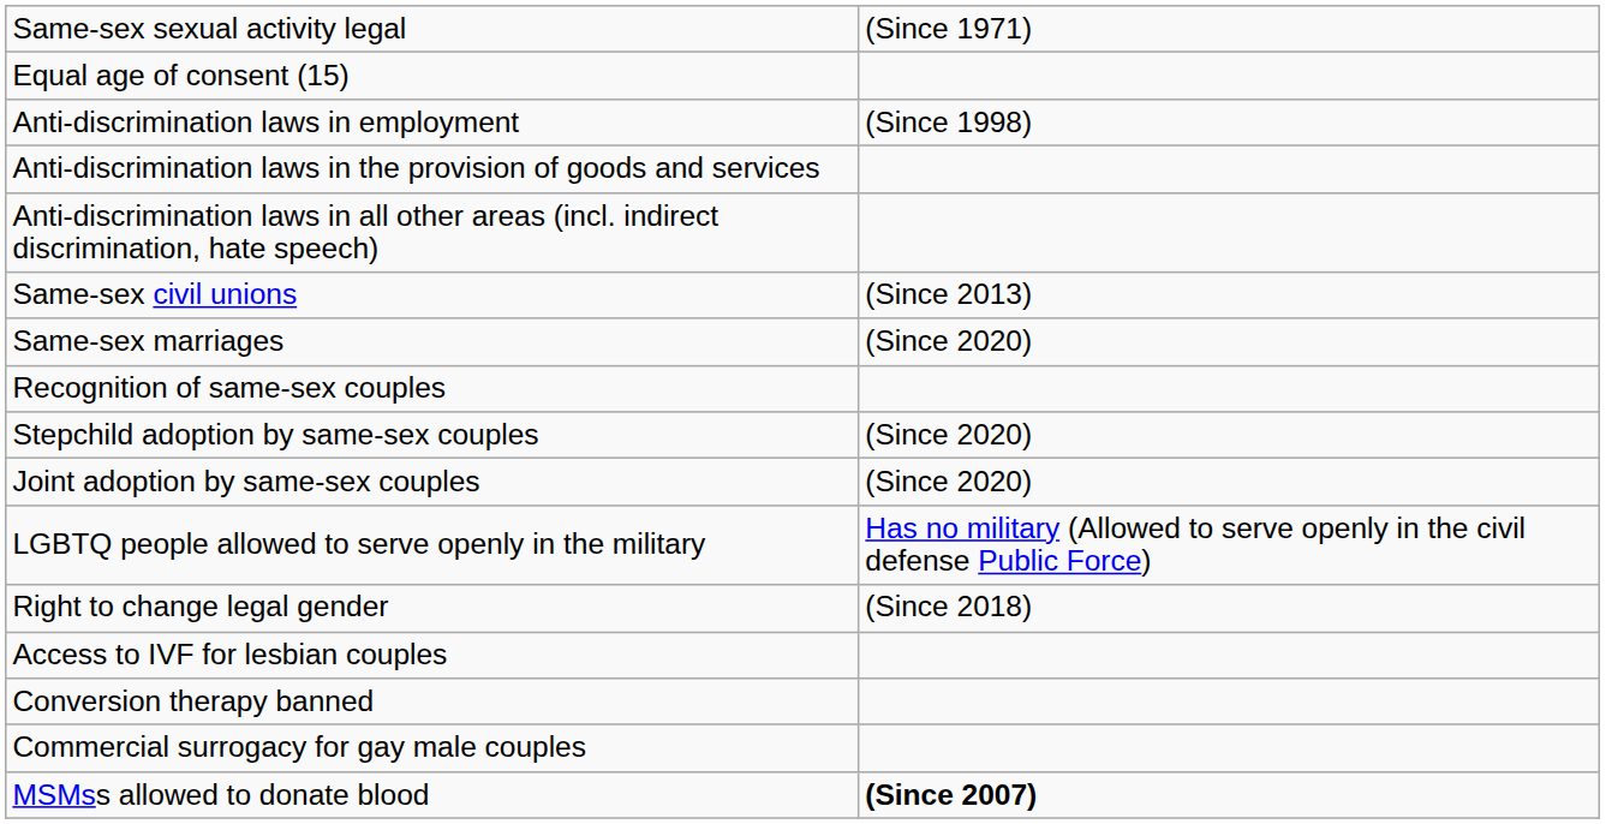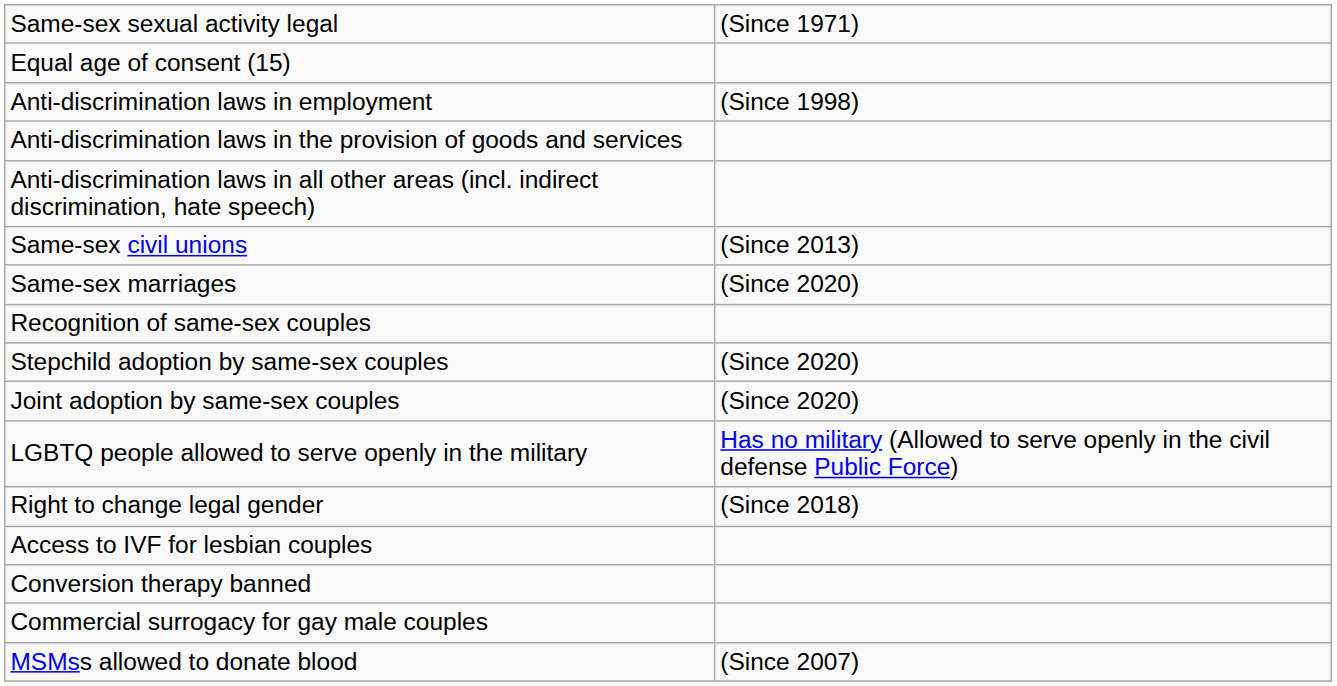MSMss allowed to donate blood | column 2: bold -> normal
